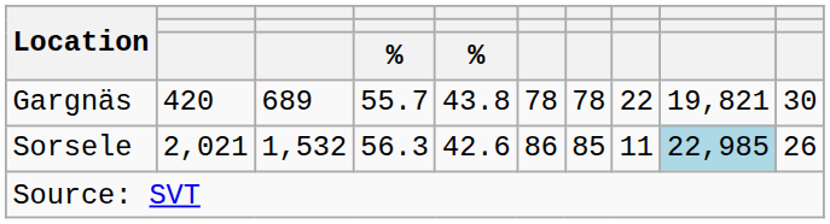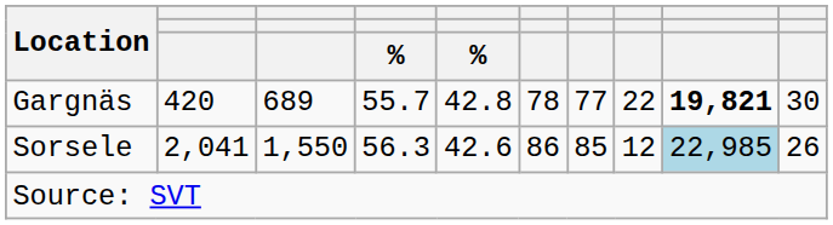Gargnäs | column 5: 43.8 -> 42.8
Gargnäs | column 7: 78 -> 77
Gargnäs | column 9: normal -> bold
Sorsele | column 2: 2,021 -> 2,041
Sorsele | column 3: 1,532 -> 1,550
Sorsele | column 8: 11 -> 12
